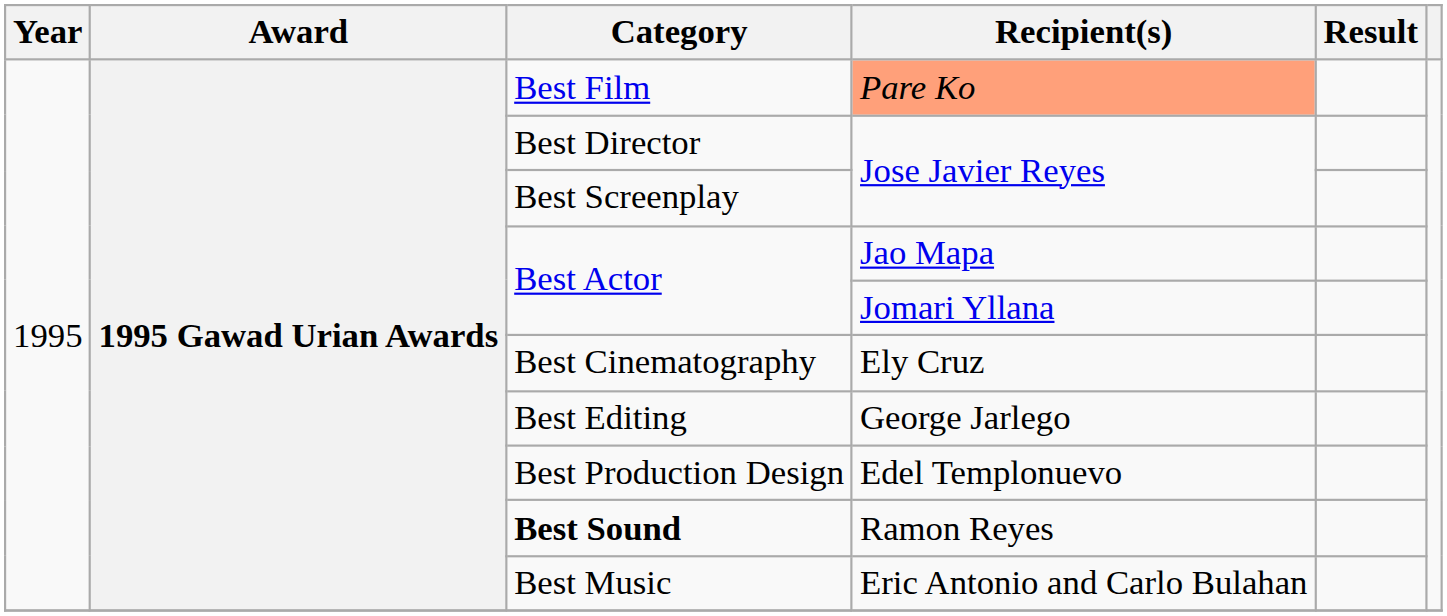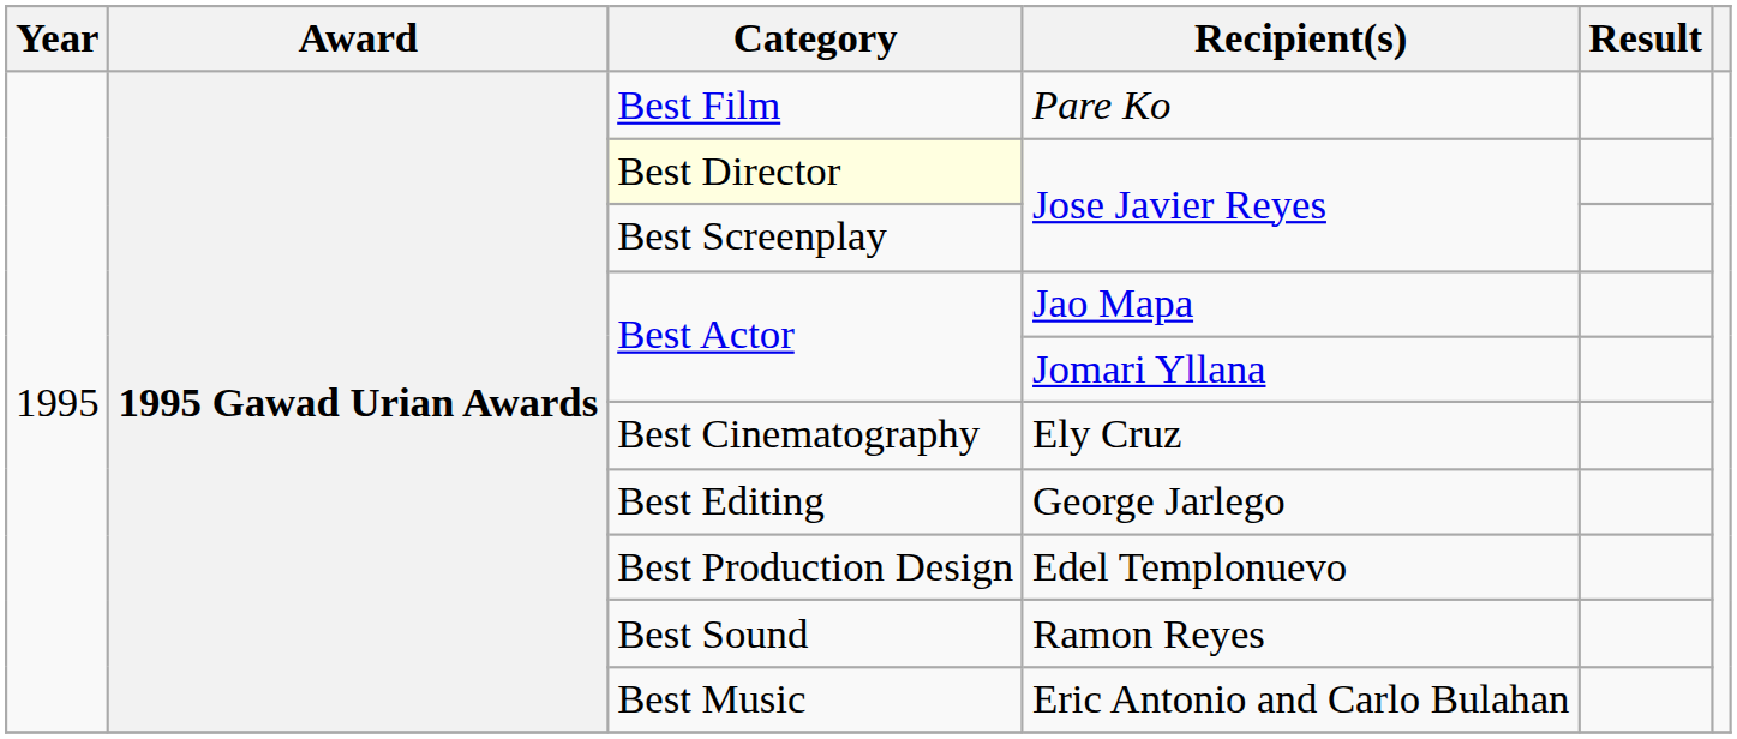Best Film | Recipient(s): lightsalmon background -> no background
Best Director | Category: no background -> lightyellow background
Best Sound | Category: bold -> normal
